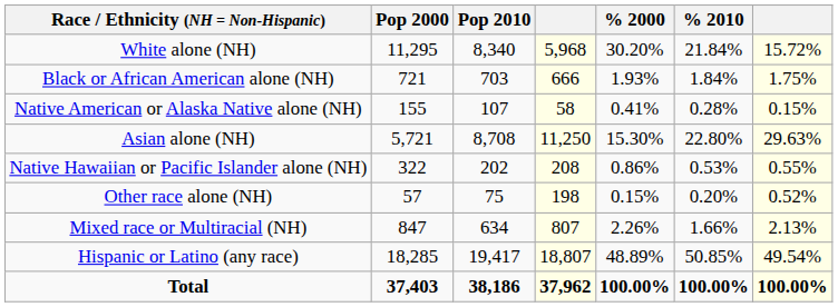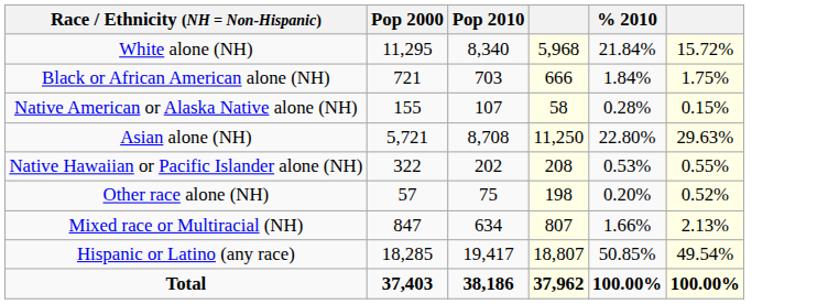- column: % 2000 | 30.20% | 1.93% | 0.41% | 15.30% | 0.86% | 0.15% | 2.26% | 48.89% | 100.00%
